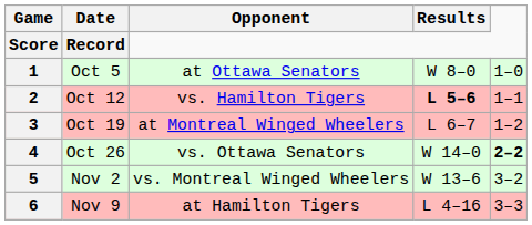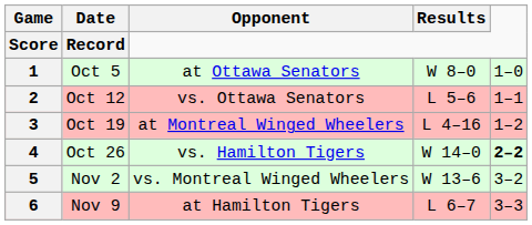2 | Opponent: vs. Hamilton Tigers -> vs. Ottawa Senators
2 | Results: bold -> normal
3 | Results: L 6–7 -> L 4–16
4 | Opponent: vs. Ottawa Senators -> vs. Hamilton Tigers
6 | Results: L 4–16 -> L 6–7
